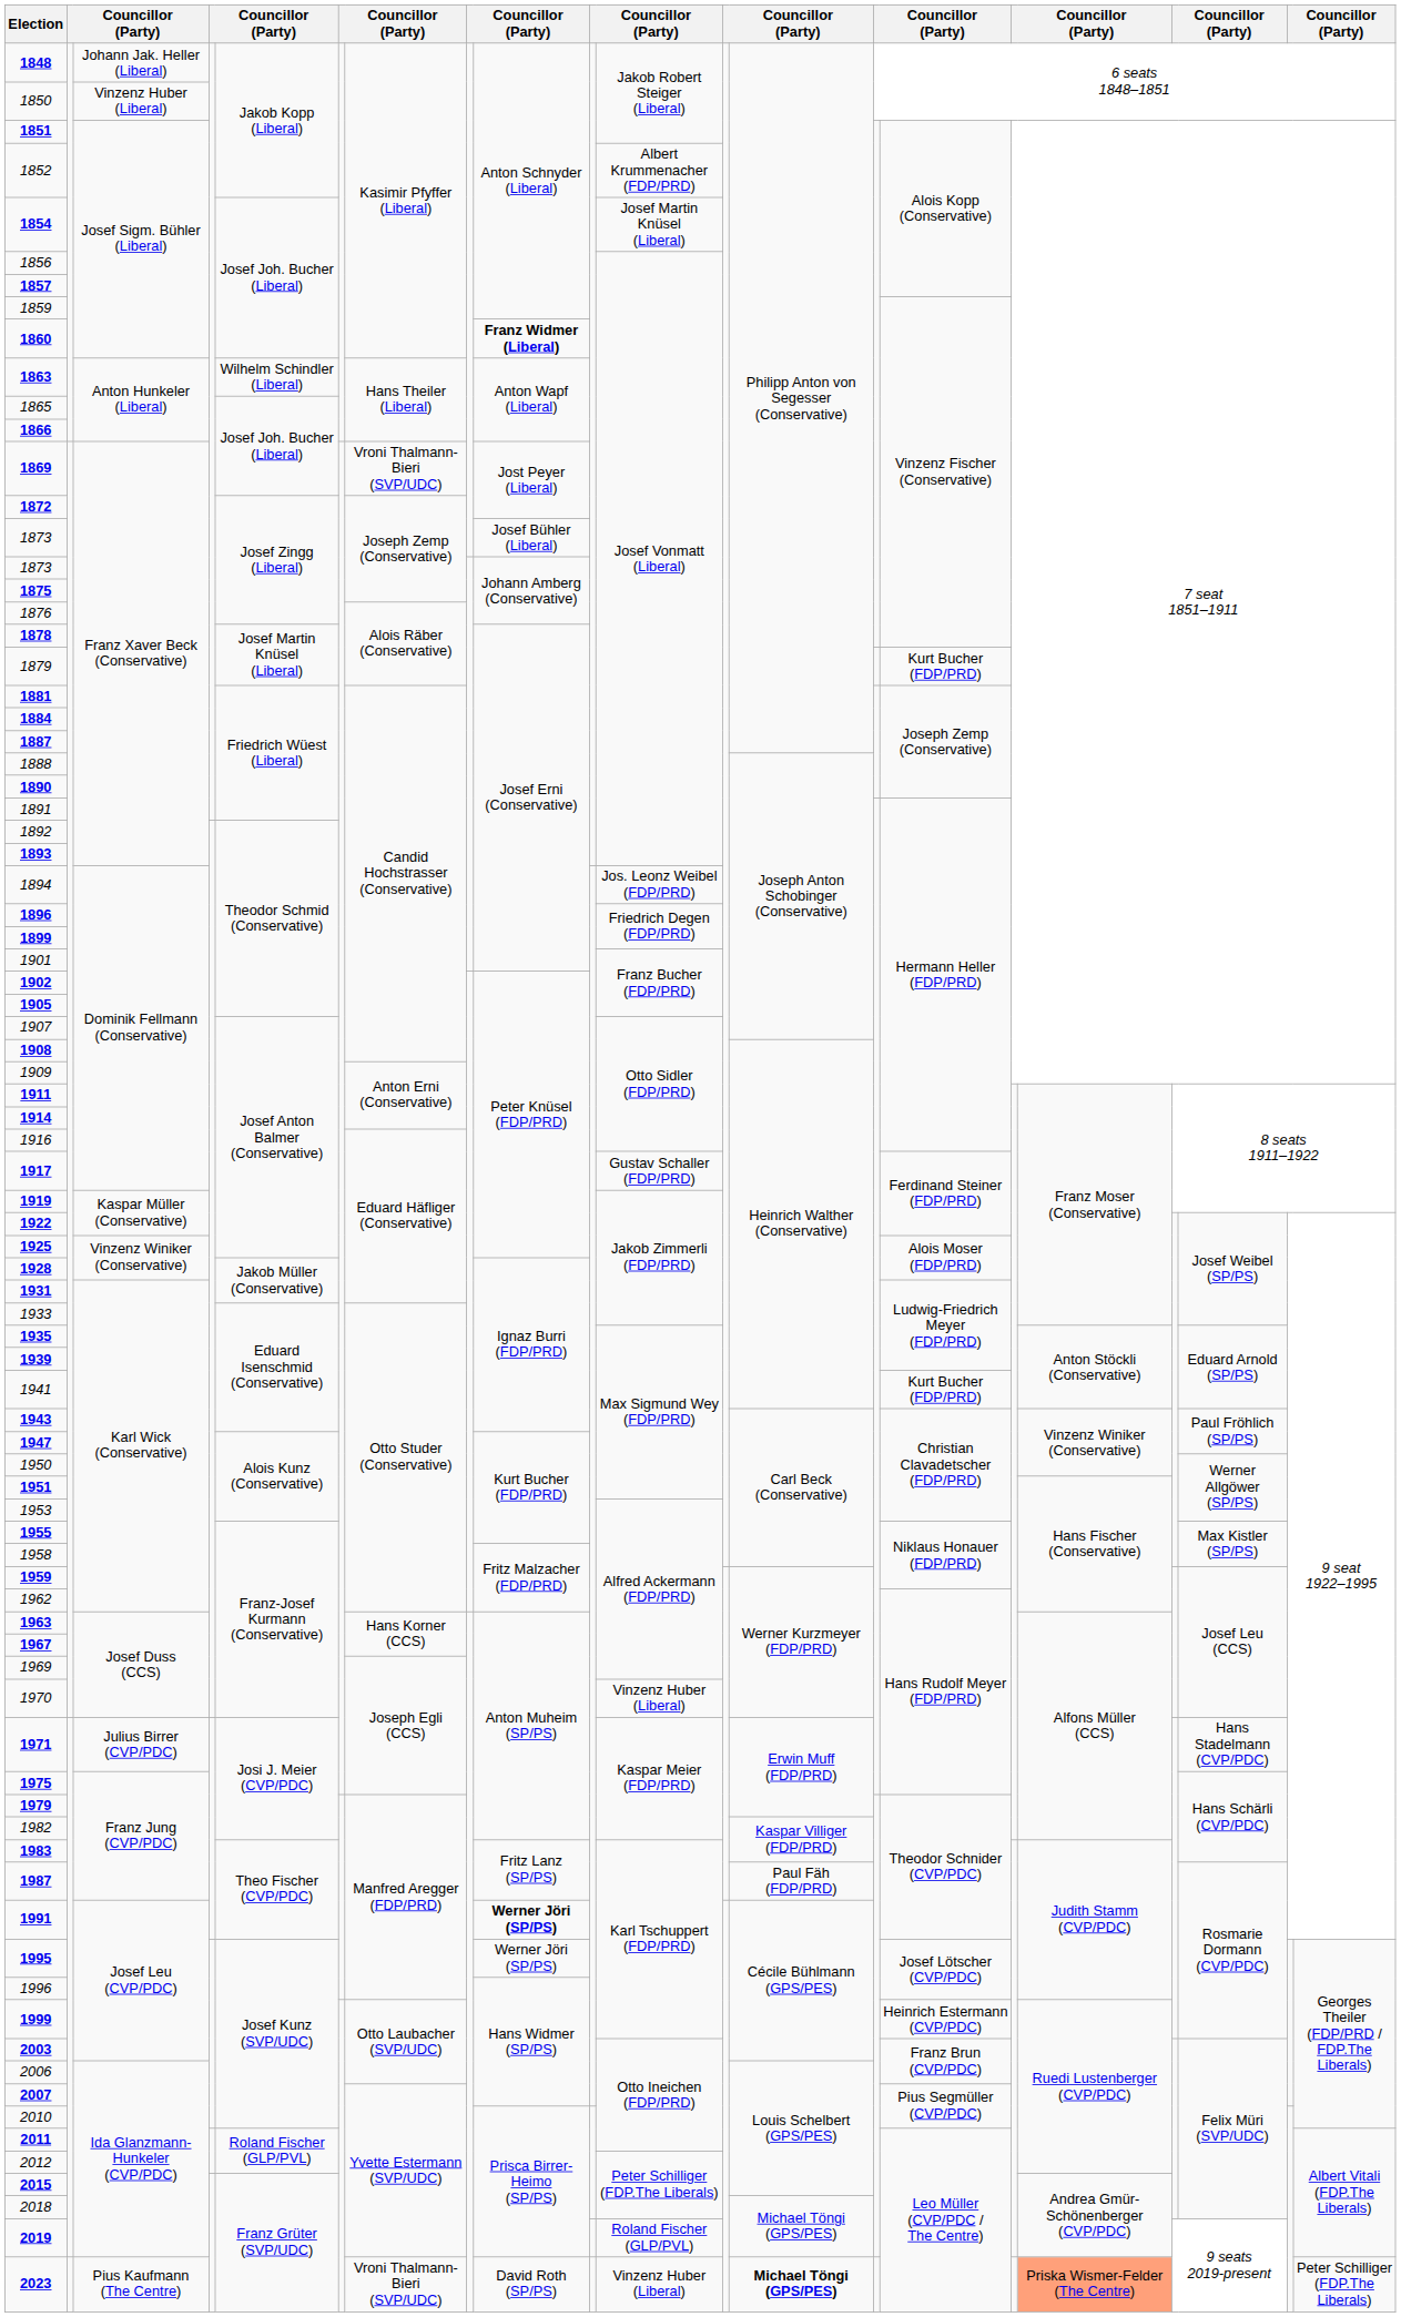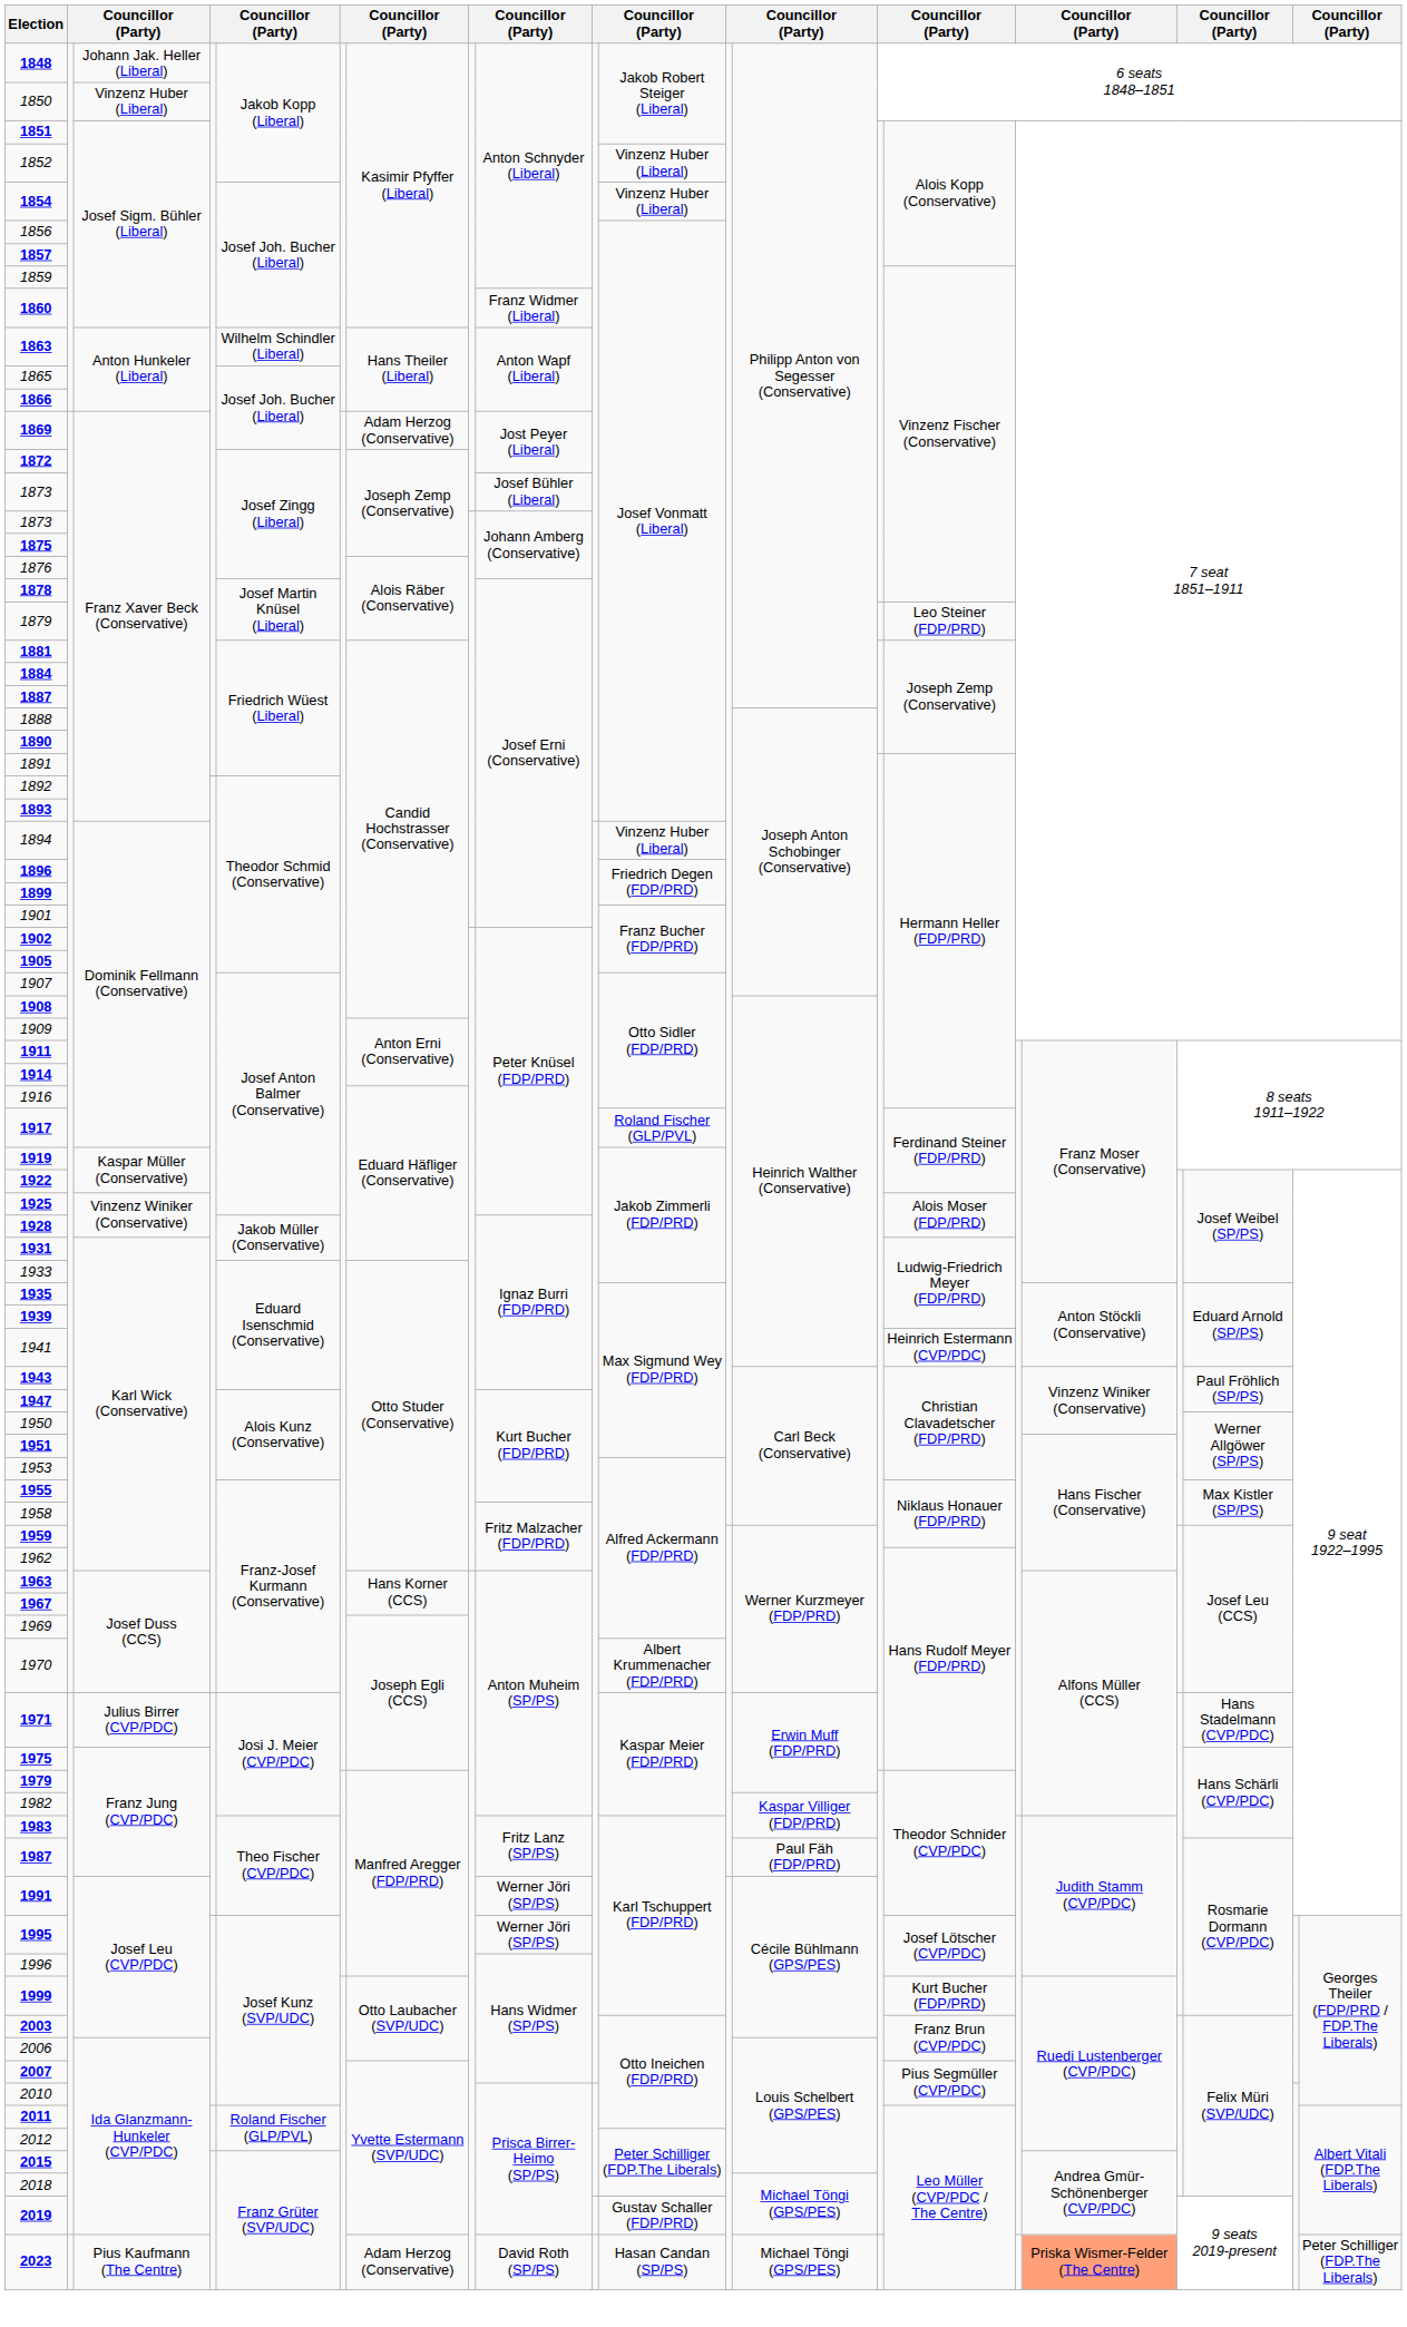1852 | column 11: Albert Krummenacher (FDP/PRD) -> Vinzenz Huber (Liberal)
1854 | column 11: Josef Martin Knüsel (Liberal) -> Vinzenz Huber (Liberal)
1860 | column 9: bold -> normal
1869 | column 7: Vroni Thalmann-Bieri (SVP/UDC) -> Adam Herzog (Conservative)
1879 | column 15: Kurt Bucher (FDP/PRD) -> Leo Steiner (FDP/PRD)
1894 | column 11: Jos. Leonz Weibel (FDP/PRD) -> Vinzenz Huber (Liberal)
1917 | column 11: Gustav Schaller (FDP/PRD) -> Roland Fischer (GLP/PVL)
1941 | column 15: Kurt Bucher (FDP/PRD) -> Heinrich Estermann (CVP/PDC)
1970 | column 11: Vinzenz Huber (Liberal) -> Albert Krummenacher (FDP/PRD)
1991 | column 9: bold -> normal
1999 | column 15: Heinrich Estermann (CVP/PDC) -> Kurt Bucher (FDP/PRD)
2019 | column 11: Roland Fischer (GLP/PVL) -> Gustav Schaller (FDP/PRD)
2023 | column 7: Vroni Thalmann-Bieri (SVP/UDC) -> Adam Herzog (Conservative)
2023 | column 11: Vinzenz Huber (Liberal) -> Hasan Candan (SP/PS)
2023 | column 13: bold -> normal
